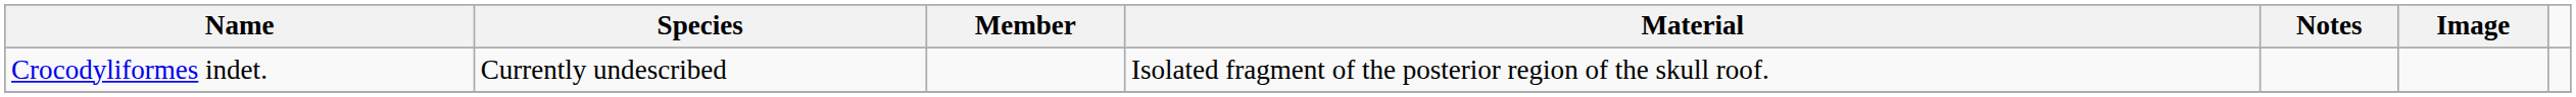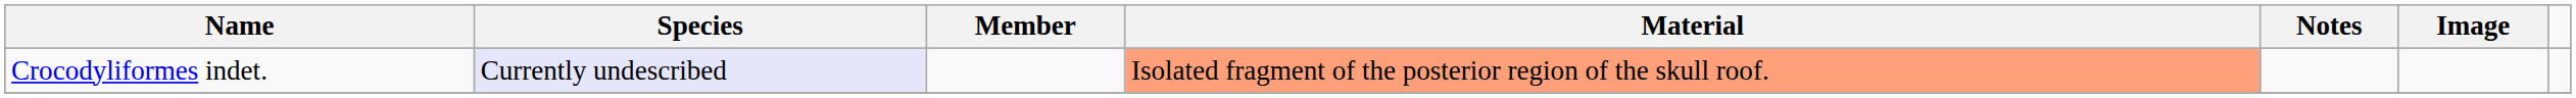Crocodyliformes indet. | Species: no background -> lavender background
Crocodyliformes indet. | Material: no background -> lightsalmon background
